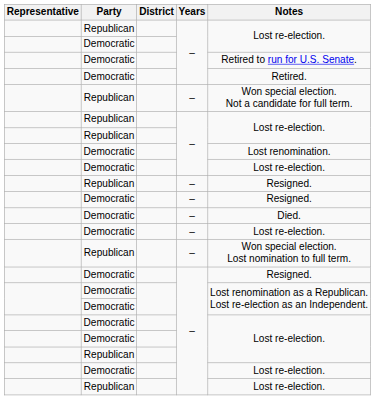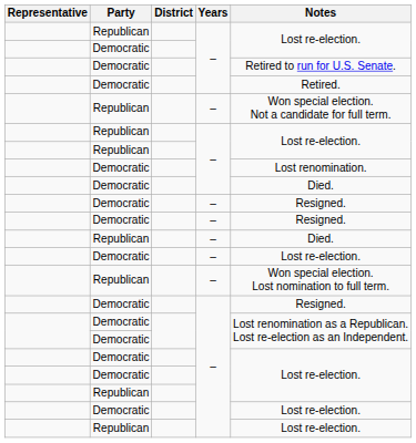row 10 | Notes: Lost re-election. -> Died.
row 11 | Party: Republican -> Democratic
row 13 | Party: Democratic -> Republican
